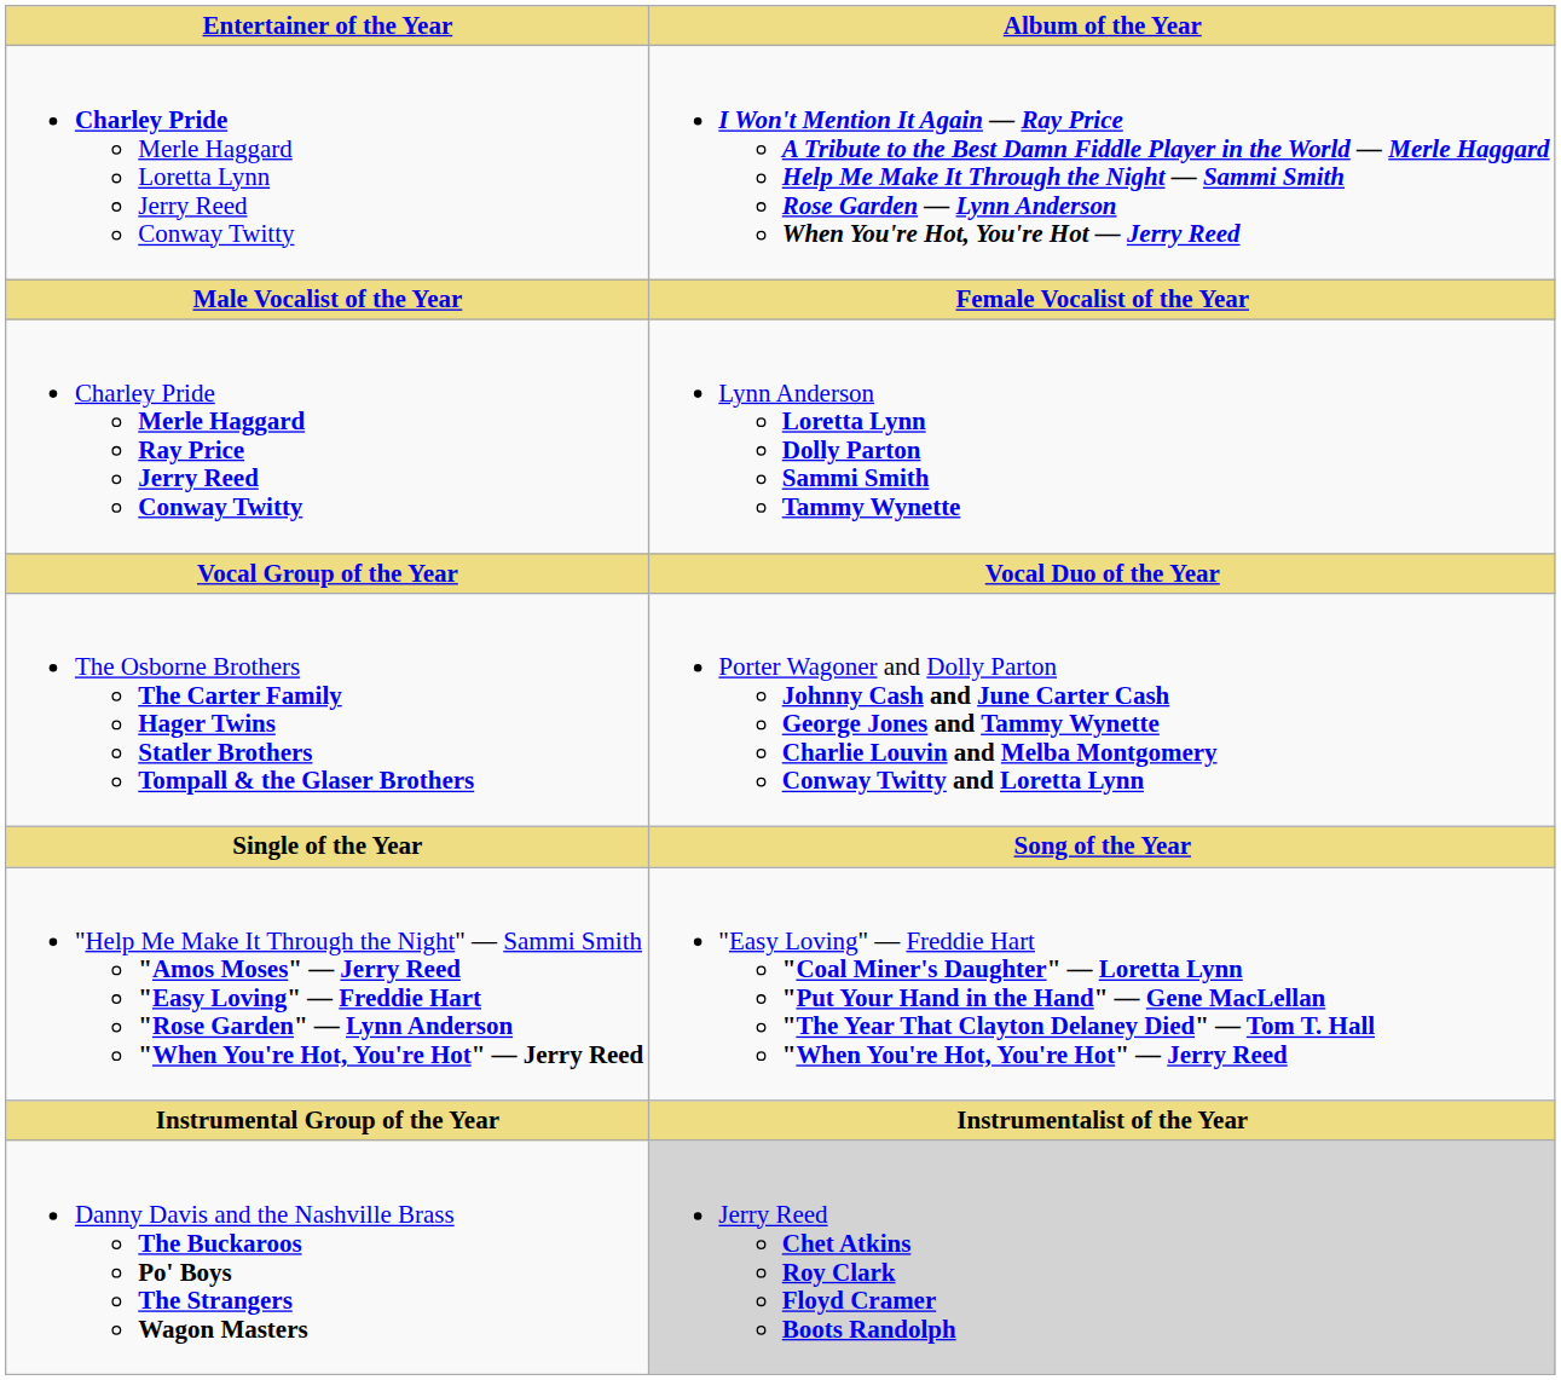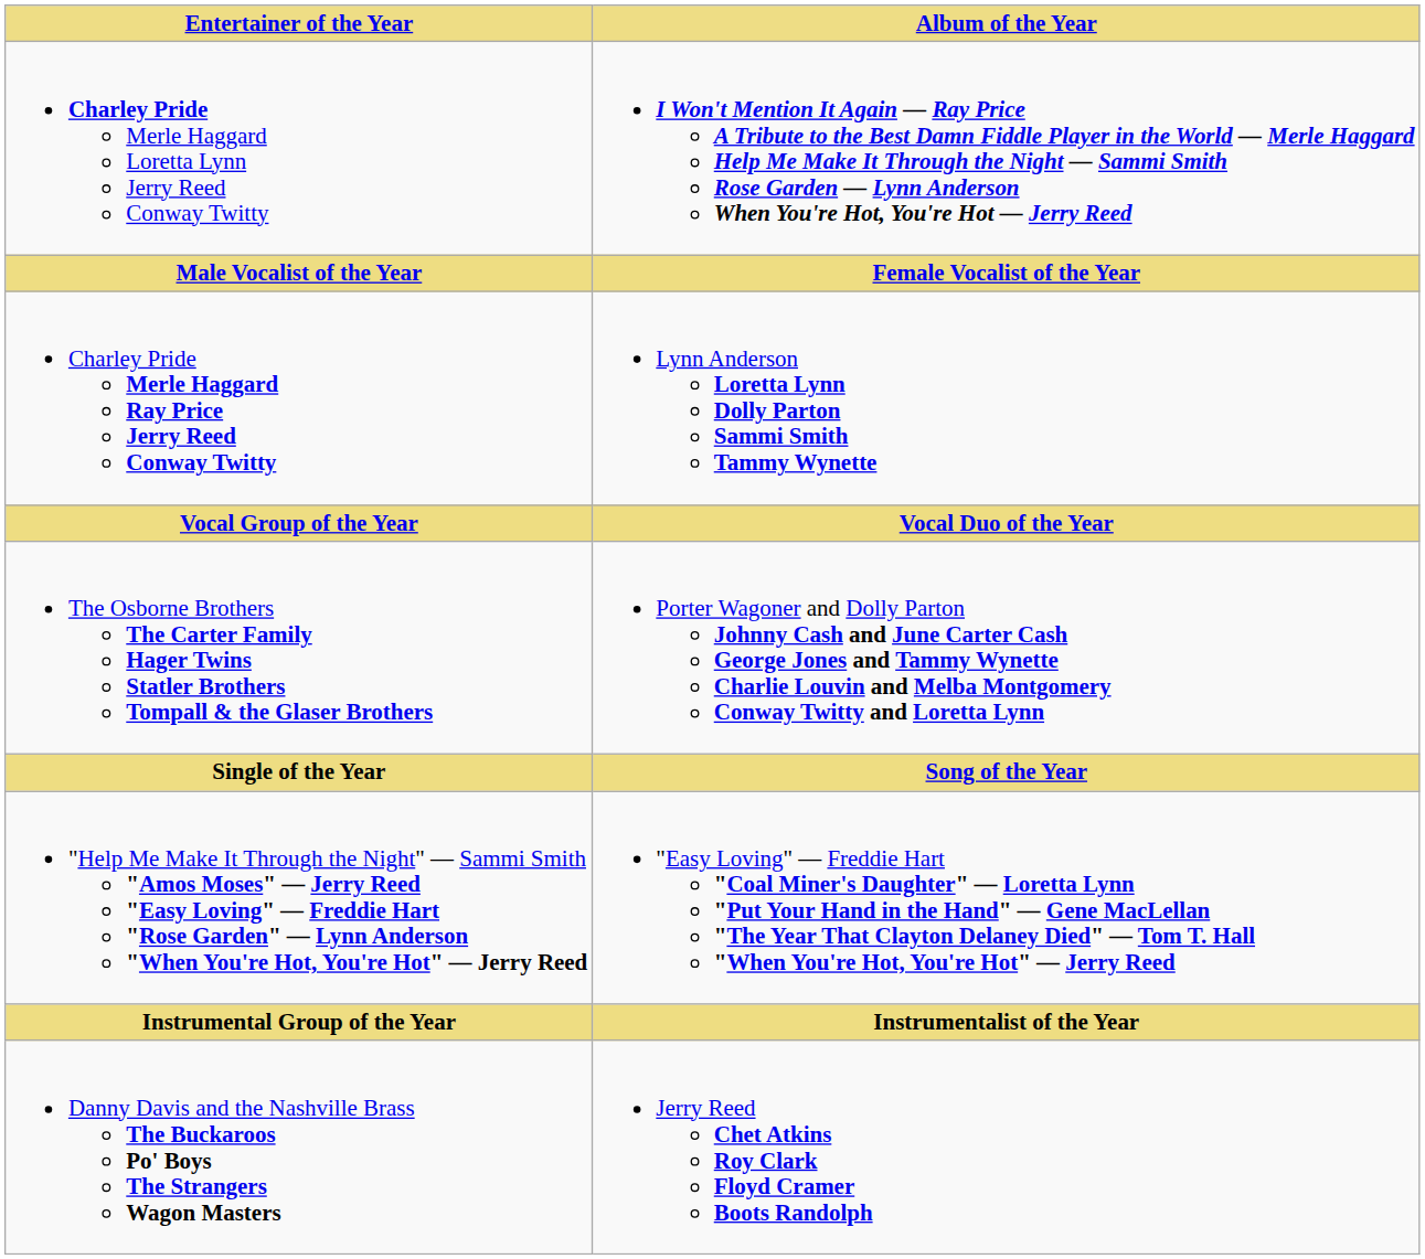row 10 | Album of the Year: lightgrey background -> no background
